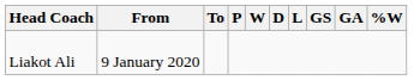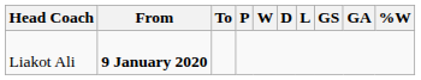Liakot Ali | From: normal -> bold
